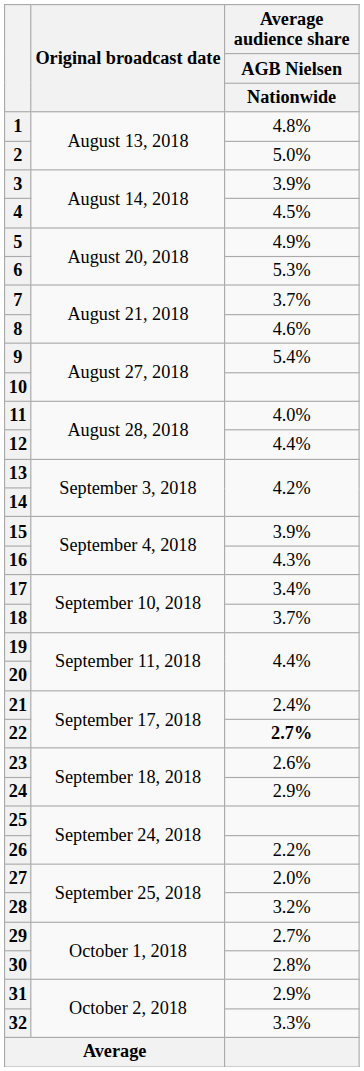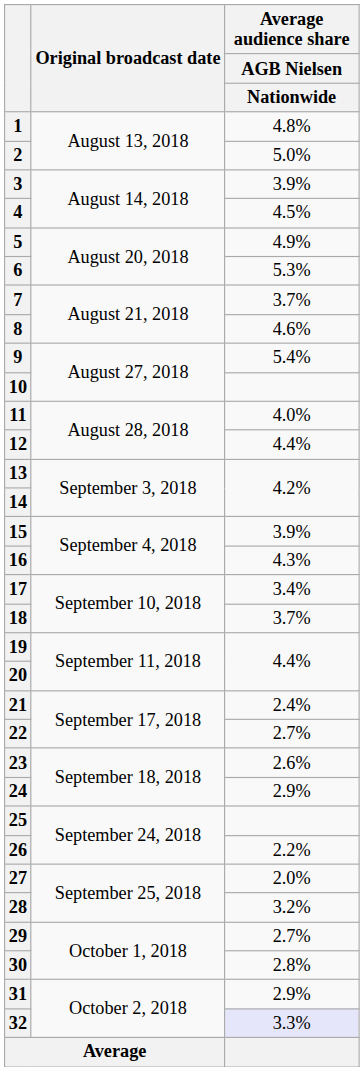22 | Average audience share / AGB Nielsen / Nationwide: bold -> normal
32 | Average audience share / AGB Nielsen / Nationwide: no background -> lavender background
